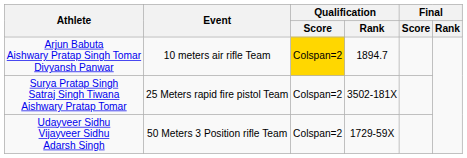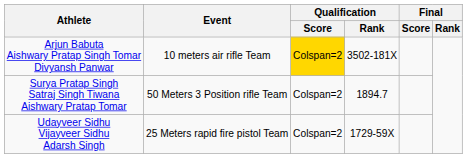Arjun Babuta Aishwary Pratap Singh Tomar Divyansh Panwar | Qualification / Rank: 1894.7 -> 3502-181X
Surya Pratap Singh Satraj Singh Tiwana Aishwary Pratap Tomar | Event: 25 Meters rapid fire pistol Team -> 50 Meters 3 Position rifle Team
Surya Pratap Singh Satraj Singh Tiwana Aishwary Pratap Tomar | Qualification / Rank: 3502-181X -> 1894.7
Udayveer Sidhu Vijayveer Sidhu Adarsh Singh | Event: 50 Meters 3 Position rifle Team -> 25 Meters rapid fire pistol Team
